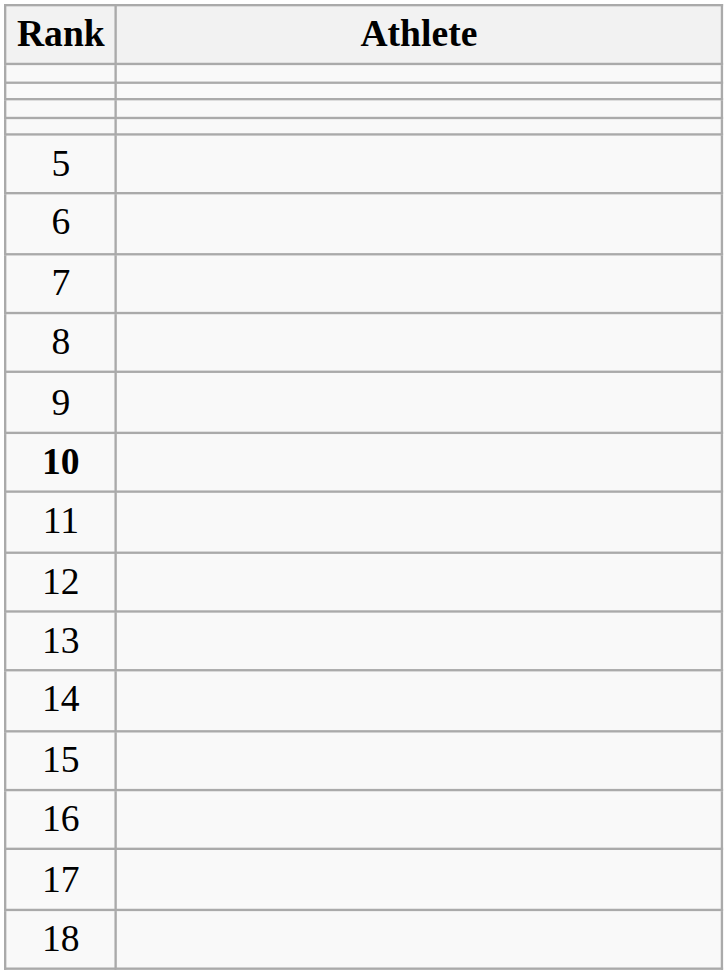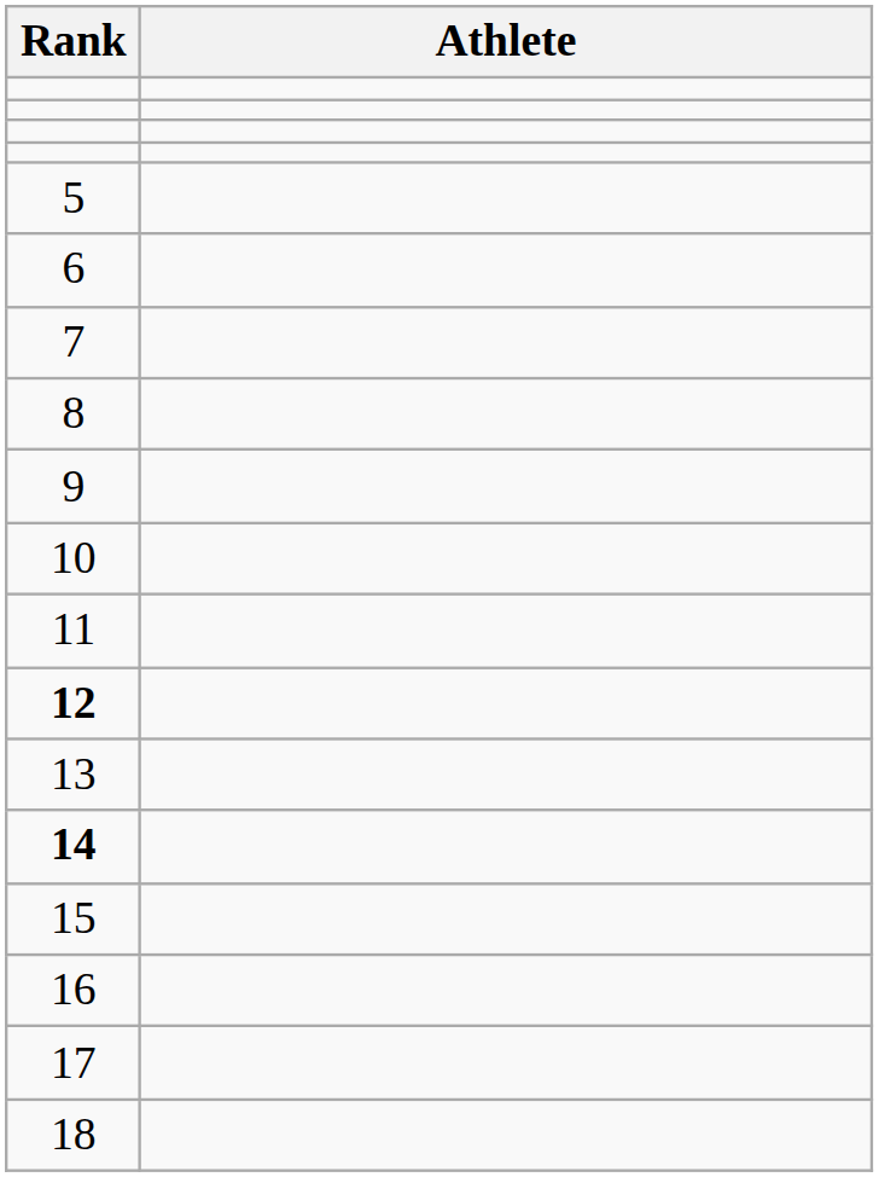row 11 | Rank: bold -> normal
row 13 | Rank: normal -> bold
row 15 | Rank: normal -> bold
